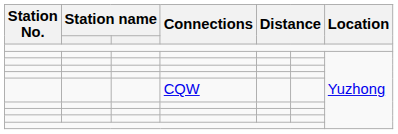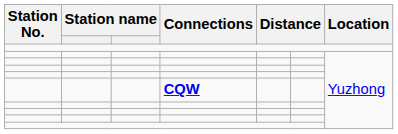CQW | Connections: normal -> bold
